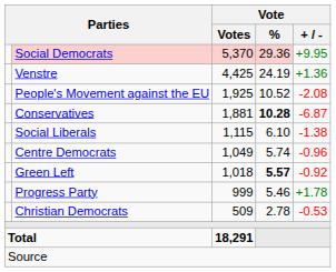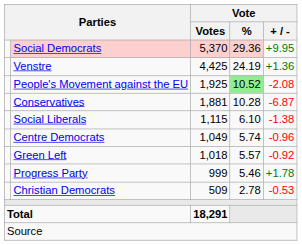People's Movement against the EU | Vote / %: no background -> lightgreen background
Conservatives | Vote / %: bold -> normal
Green Left | Vote / %: bold -> normal
